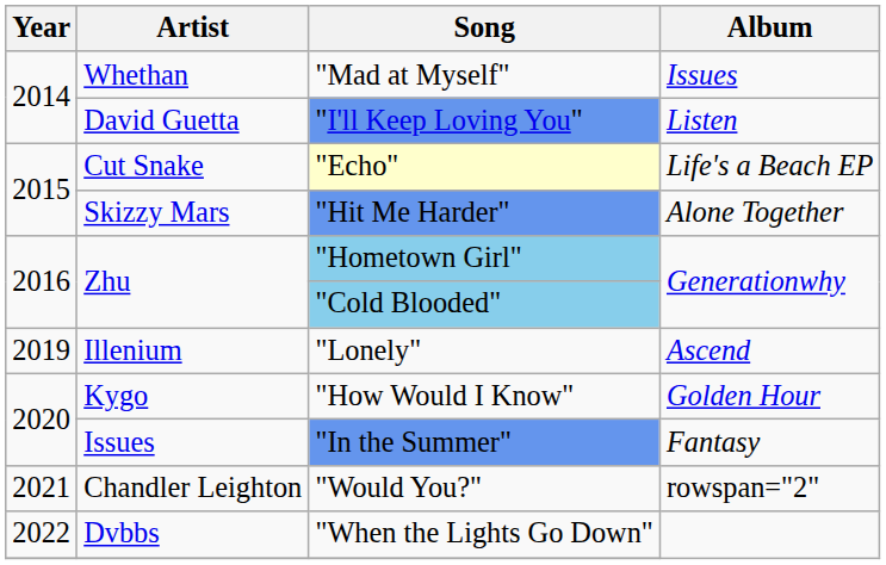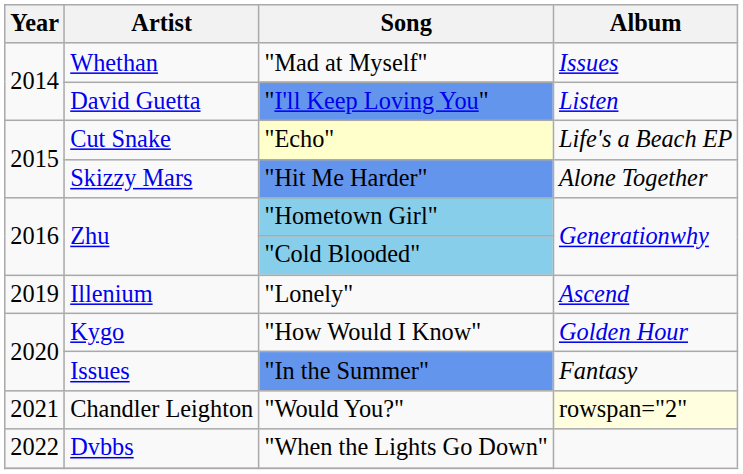"Would You?" | Album: no background -> lightyellow background
